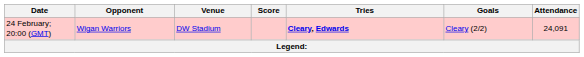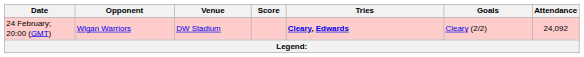24 February; 20:00 (GMT) | Attendance: 24,091 -> 24,092
